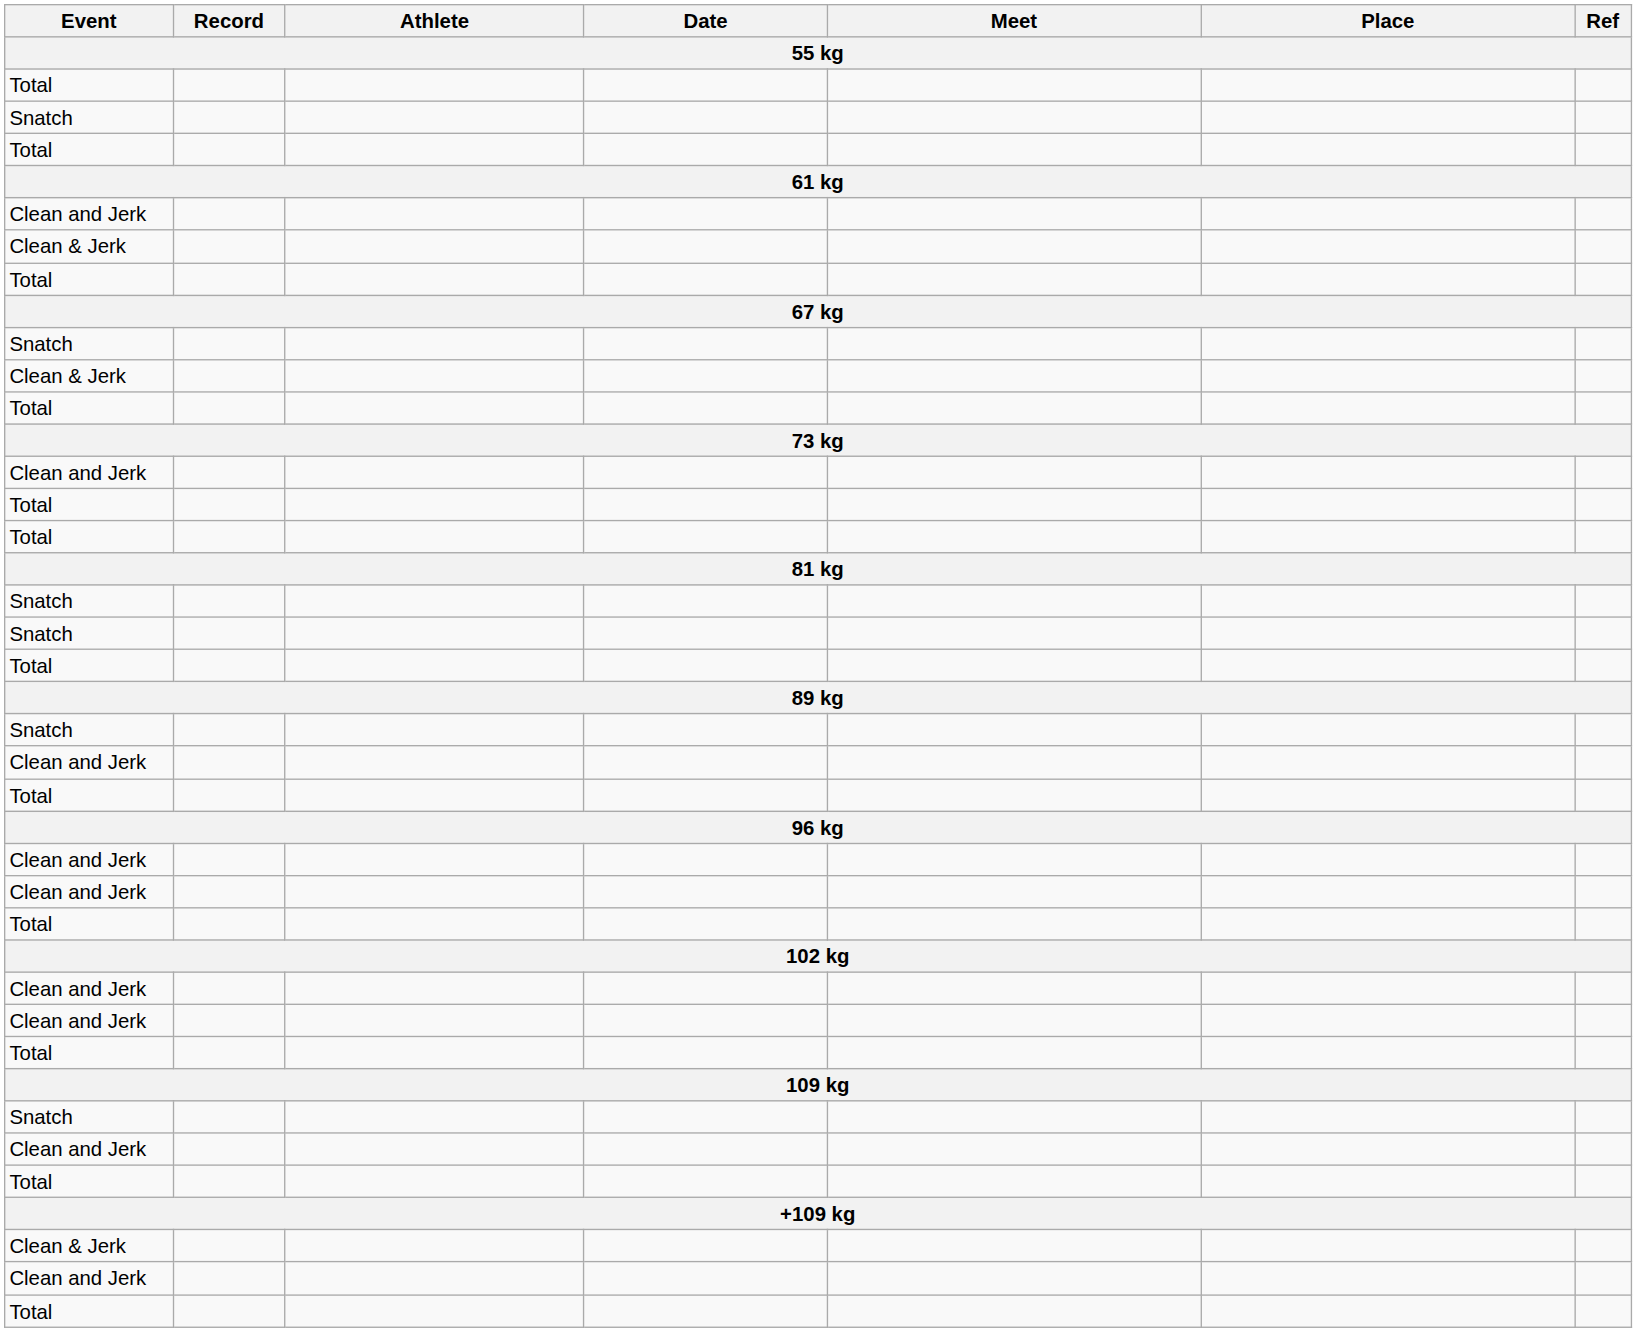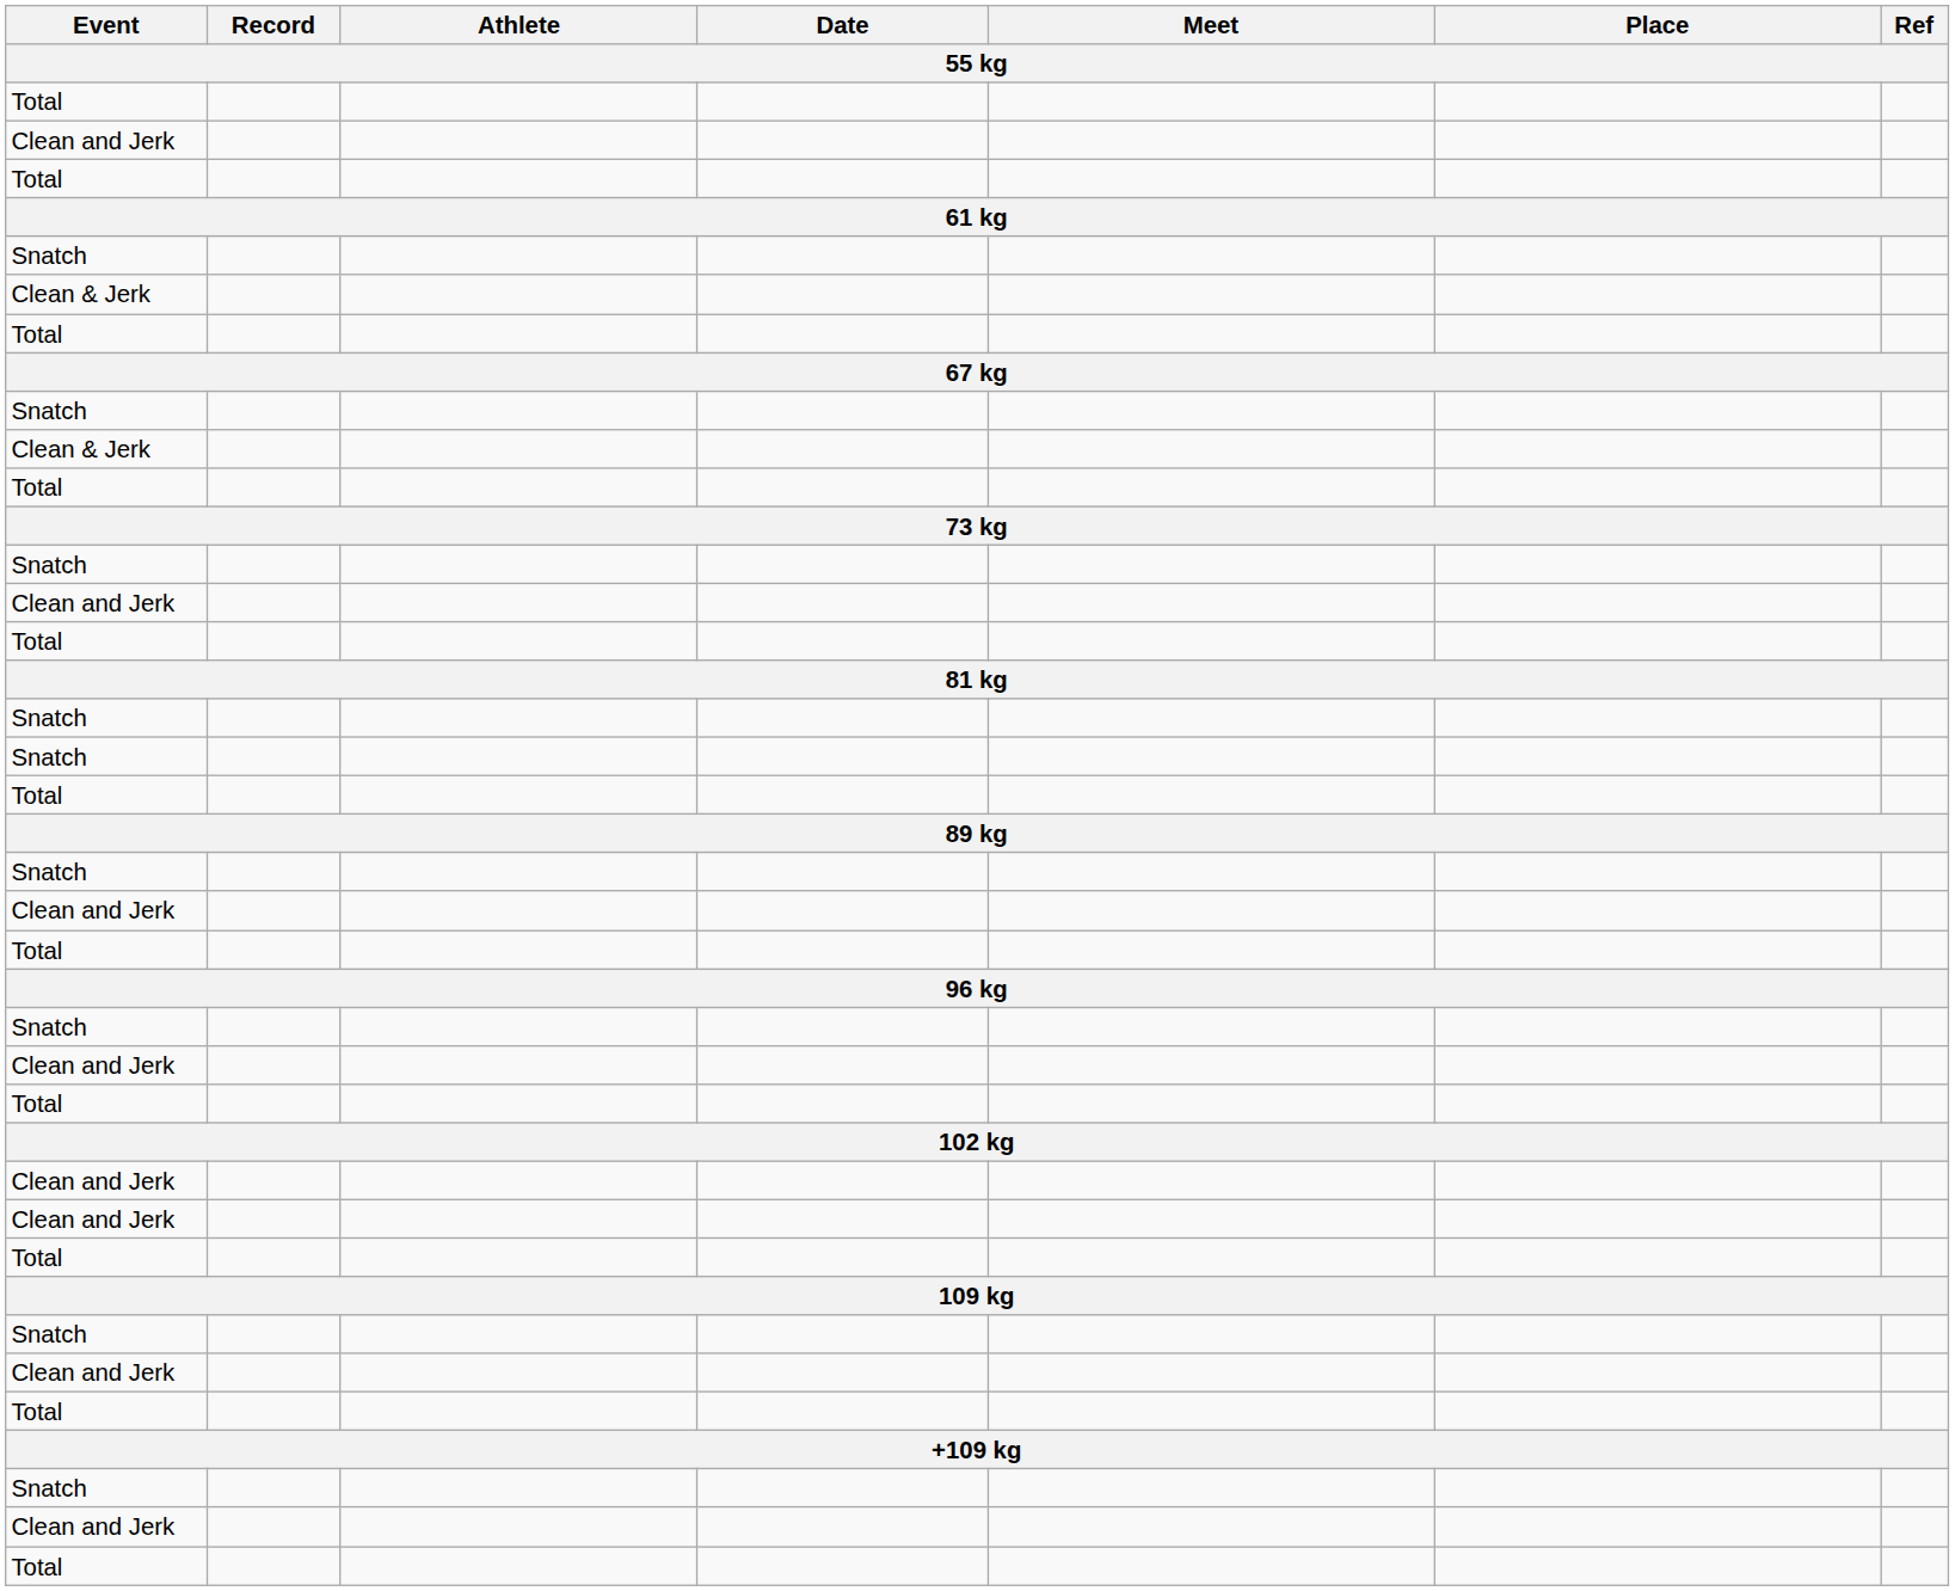row 4 | Event: Snatch -> Clean and Jerk
row 7 | Event: Clean and Jerk -> Snatch
row 15 | Event: Clean and Jerk -> Snatch
row 16 | Event: Total -> Clean and Jerk
row 27 | Event: Clean and Jerk -> Snatch
row 39 | Event: Clean & Jerk -> Snatch
